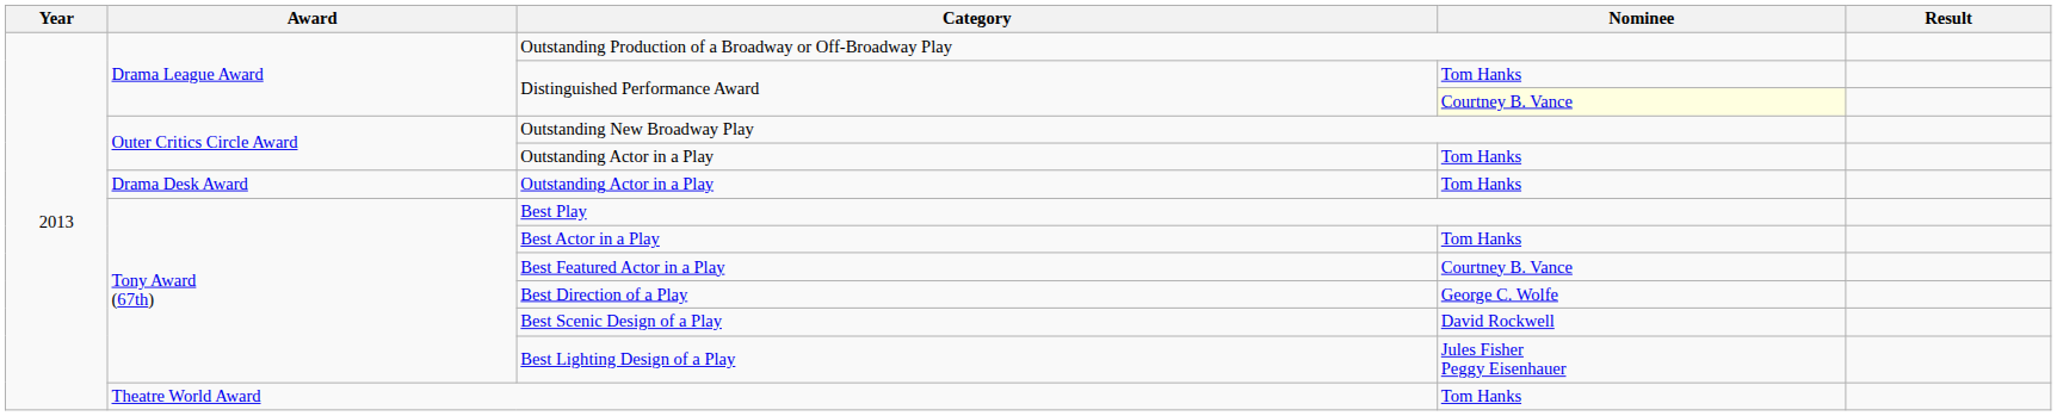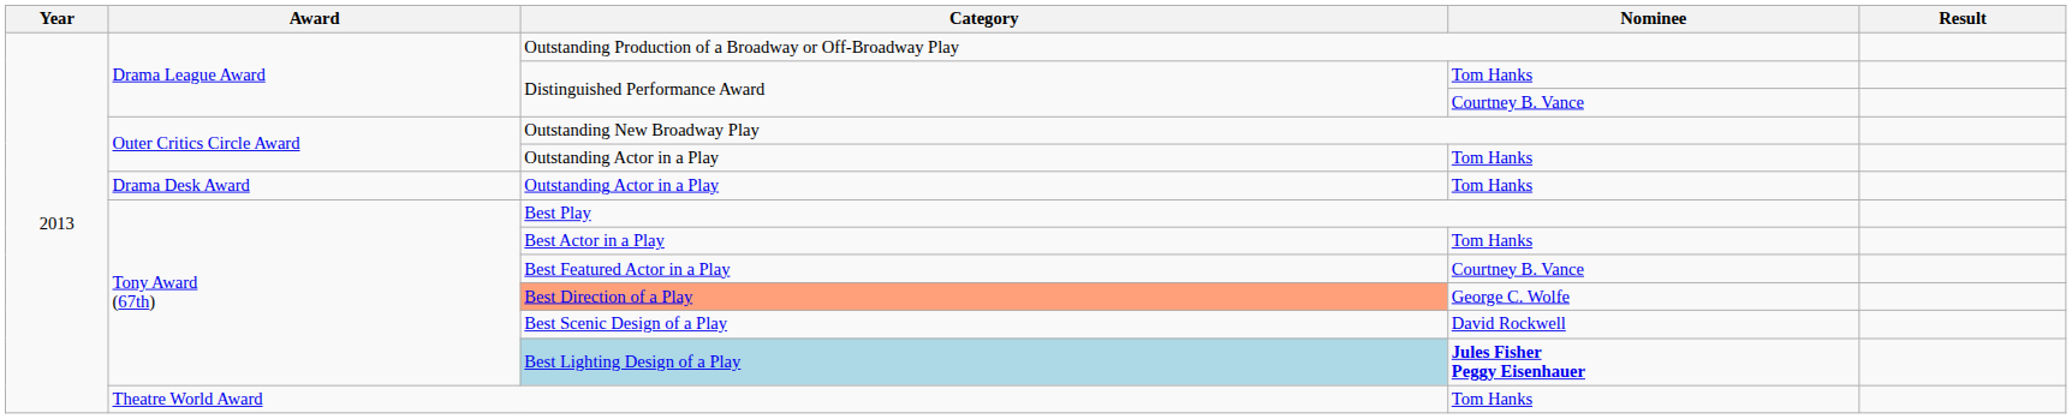Distinguished Performance Award / Courtney B. Vance | Nominee: lightyellow background -> no background
Best Direction of a Play | Category: no background -> lightsalmon background
Best Lighting Design of a Play | Category: no background -> lightblue background
Best Lighting Design of a Play | Nominee: normal -> bold
